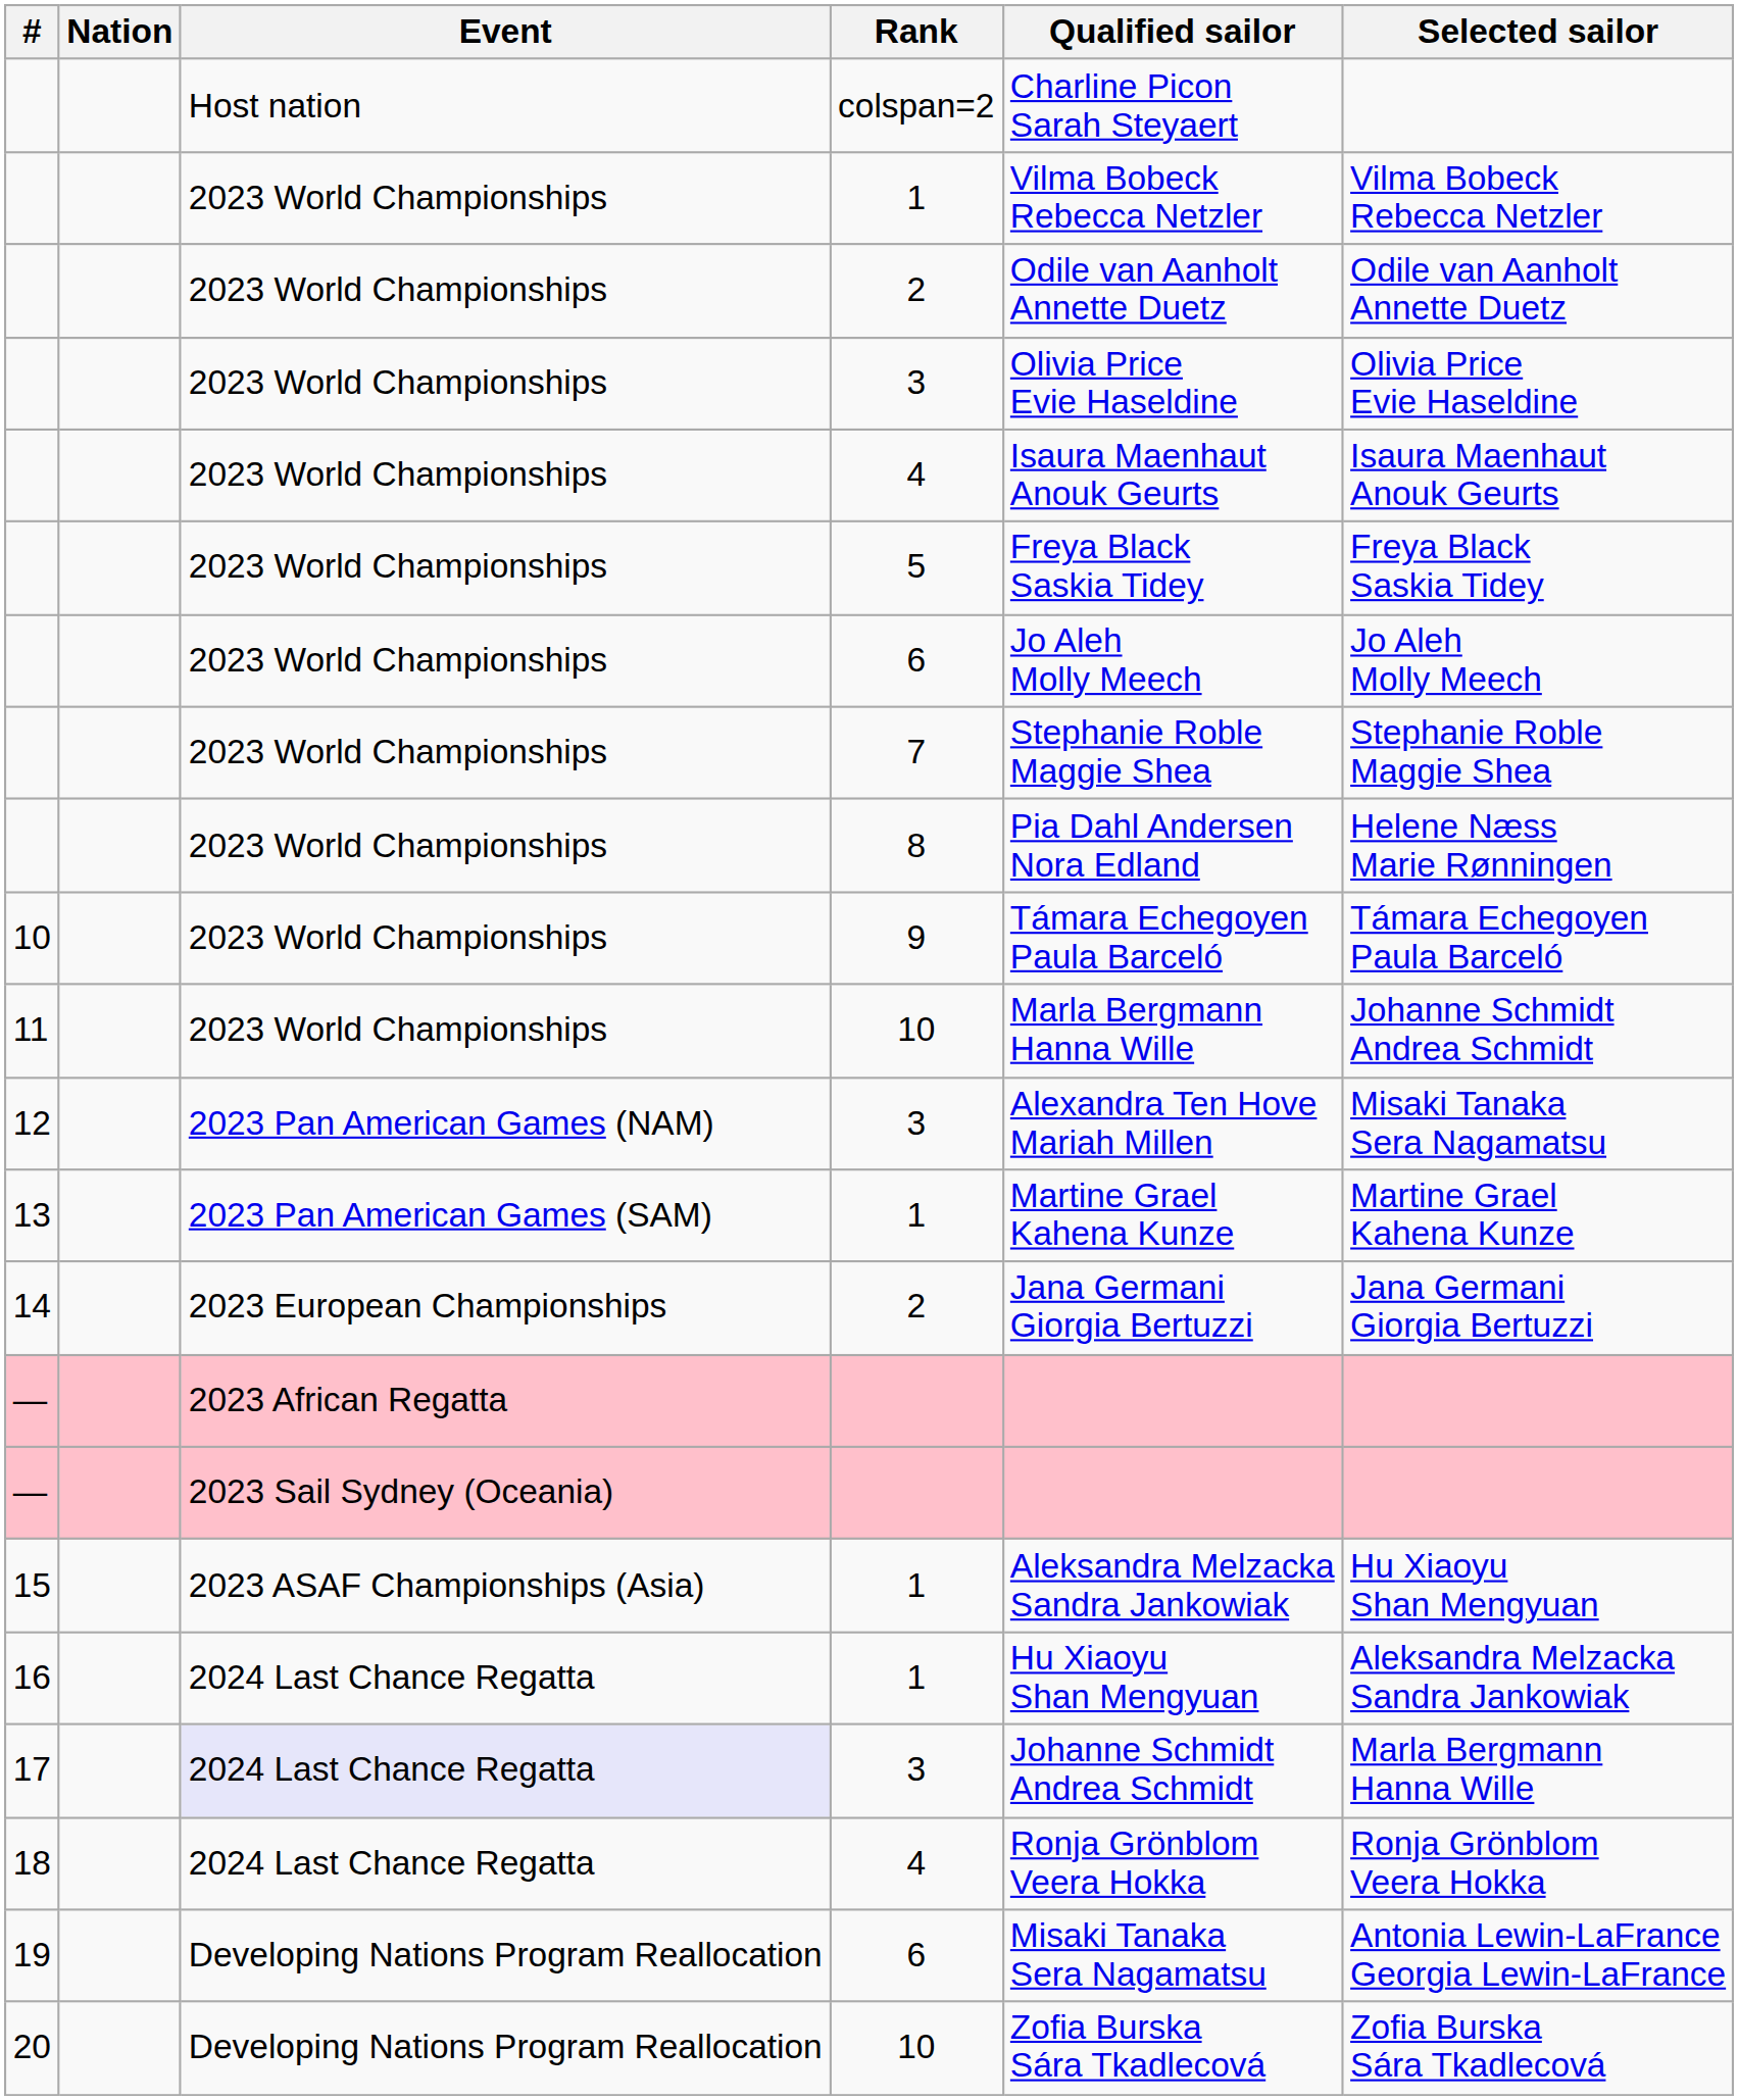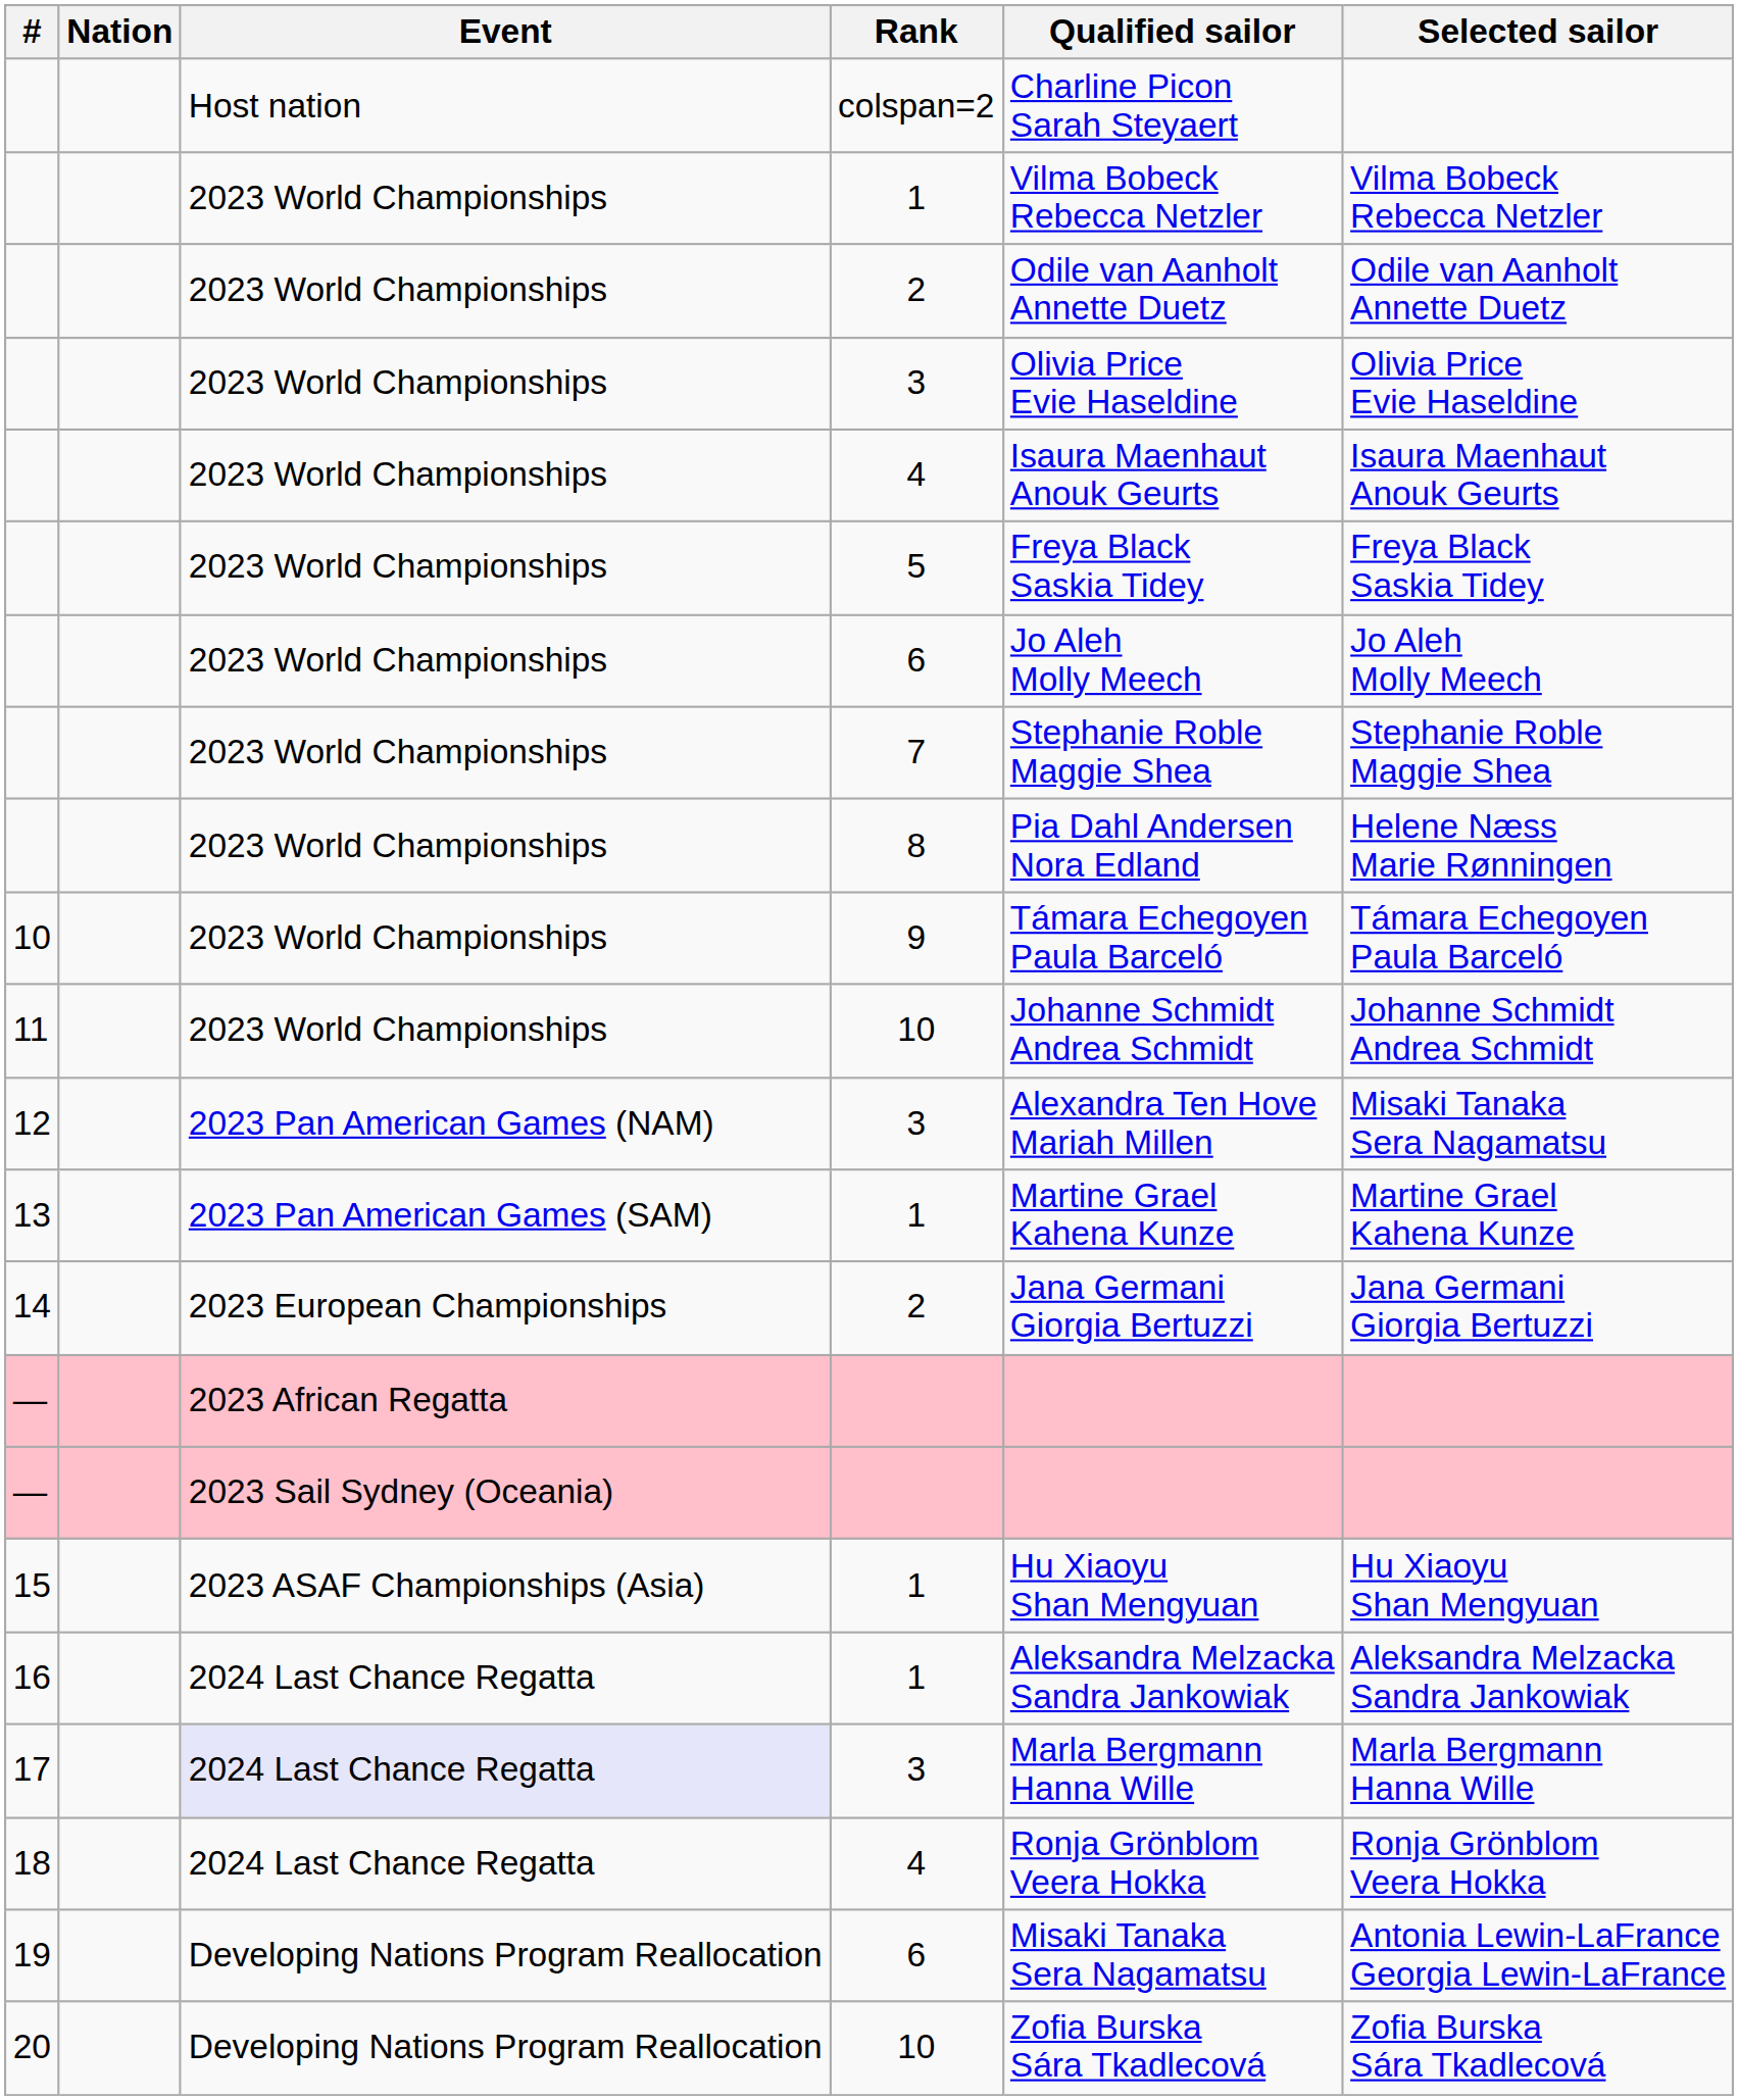11 | Qualified sailor: Marla Bergmann Hanna Wille -> Johanne Schmidt Andrea Schmidt
15 | Qualified sailor: Aleksandra Melzacka Sandra Jankowiak -> Hu Xiaoyu Shan Mengyuan
16 | Qualified sailor: Hu Xiaoyu Shan Mengyuan -> Aleksandra Melzacka Sandra Jankowiak
17 | Qualified sailor: Johanne Schmidt Andrea Schmidt -> Marla Bergmann Hanna Wille
